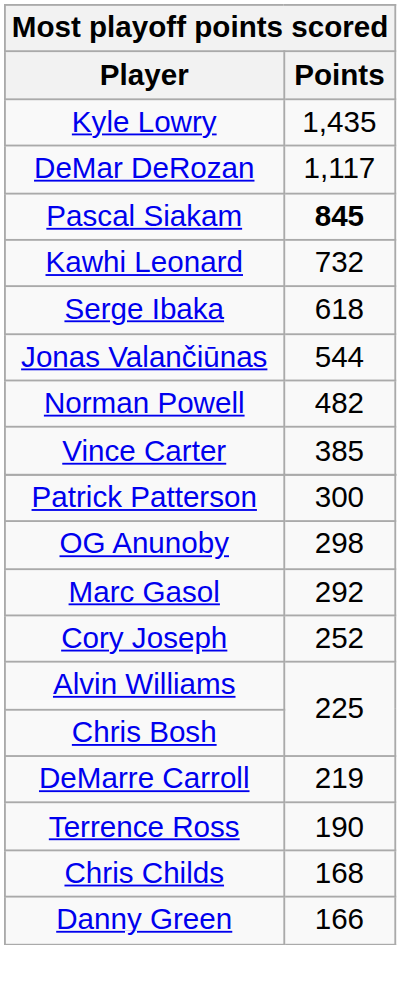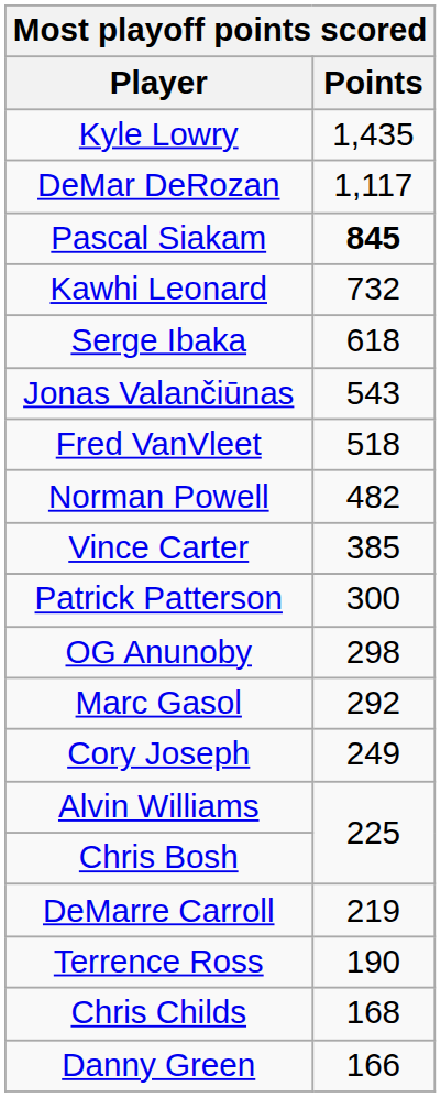Jonas Valančiūnas | Points: 544 -> 543
+ row: Fred VanVleet | 518
Cory Joseph | Points: 252 -> 249
